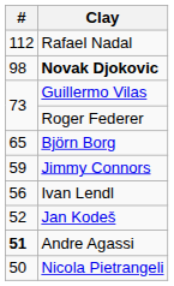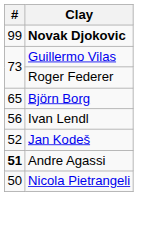- row: 112 | Rafael Nadal
Novak Djokovic | #: 98 -> 99
- row: 59 | Jimmy Connors
